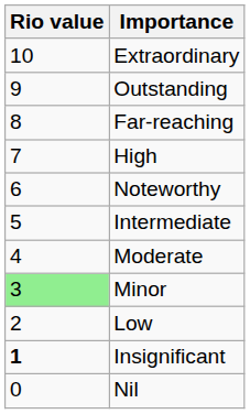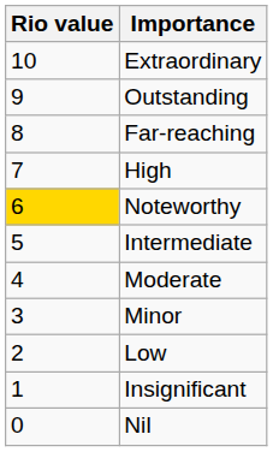Noteworthy | Rio value: no background -> gold background
Minor | Rio value: lightgreen background -> no background
Insignificant | Rio value: bold -> normal
